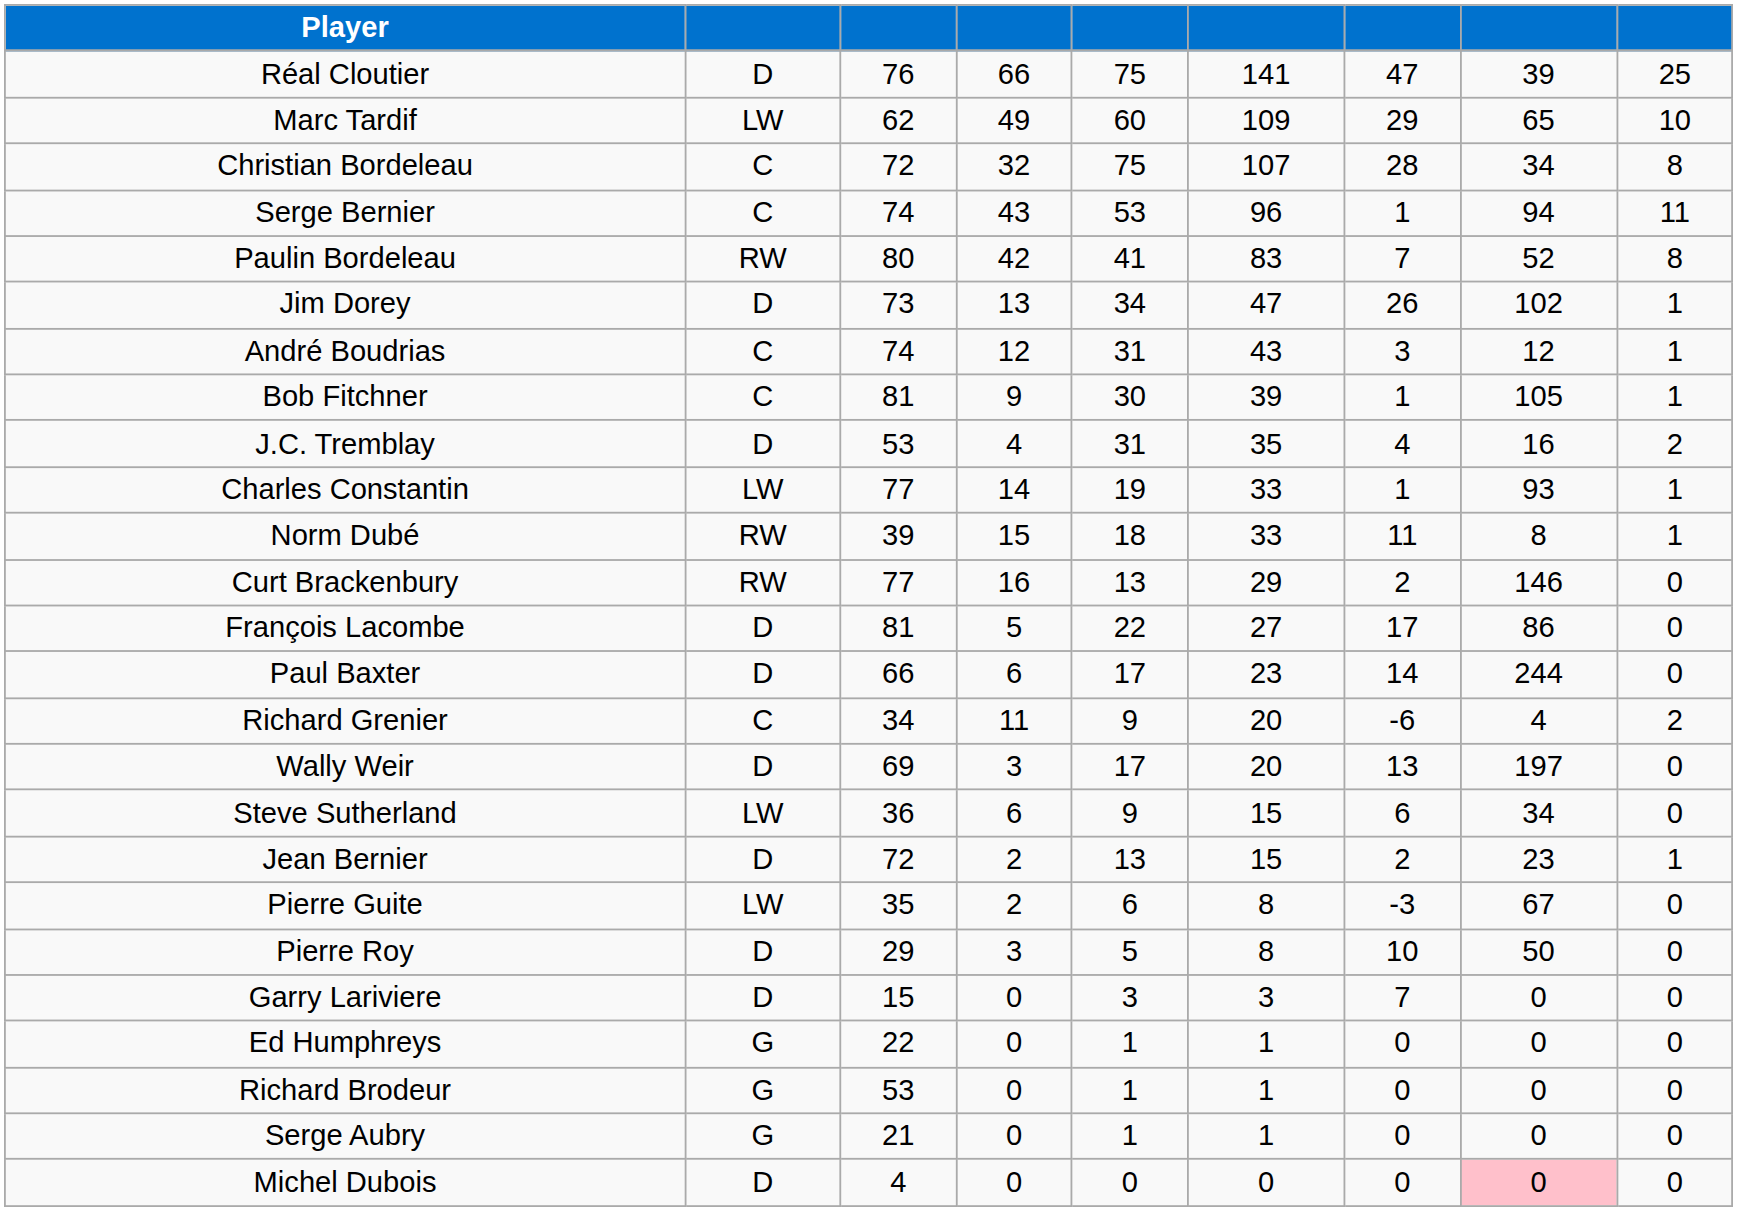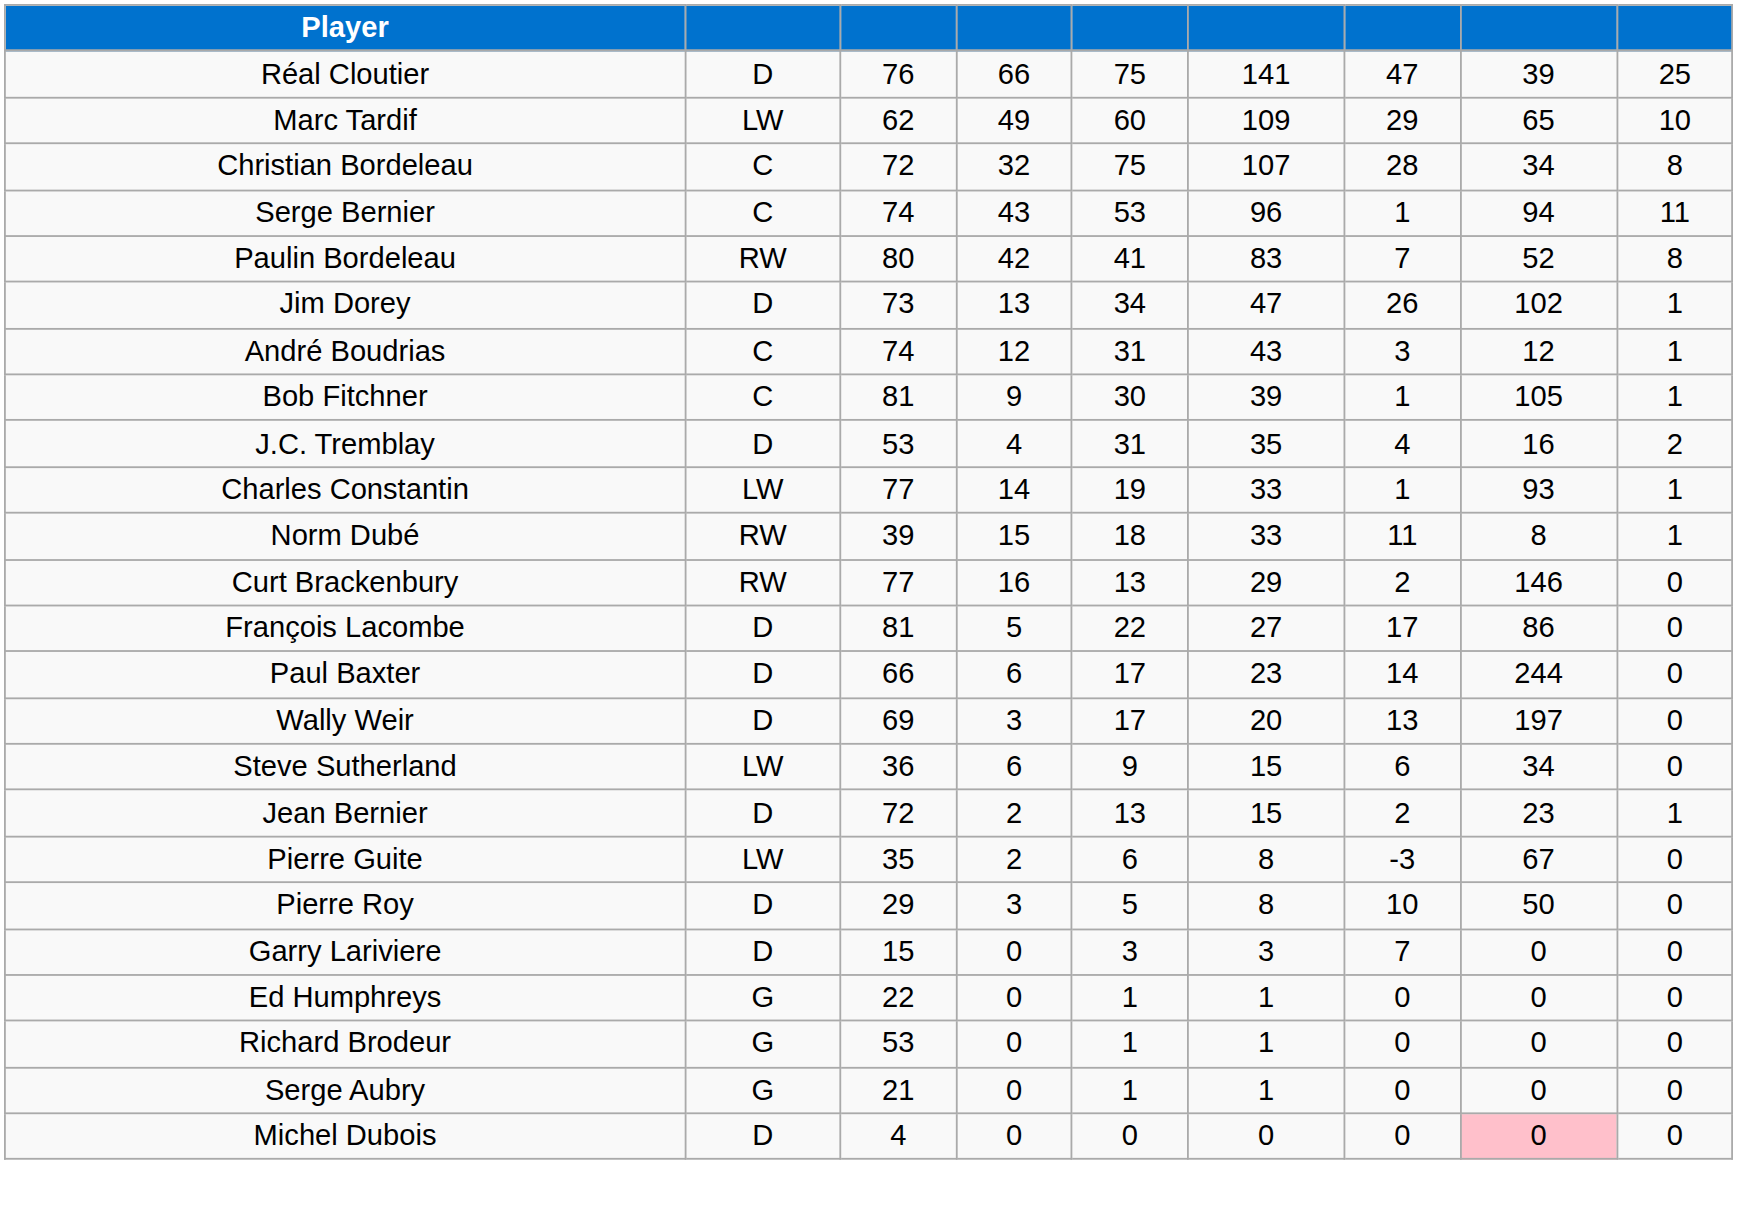- row: Richard Grenier | C | 34 | 11 | 9 | 20 | -6 | 4 | 2
